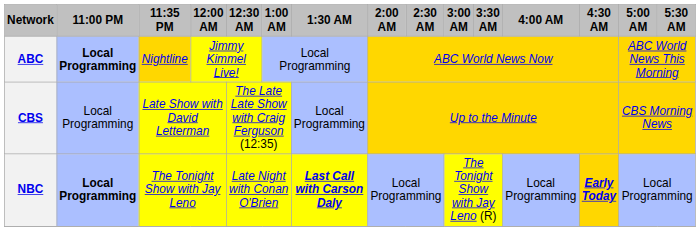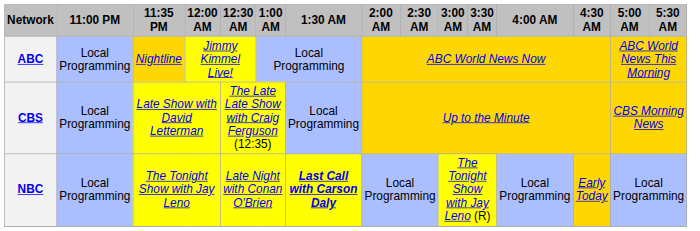ABC | 11:00 PM: bold -> normal
NBC | 11:00 PM: bold -> normal
NBC | 4:30 AM: bold -> normal
